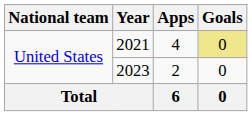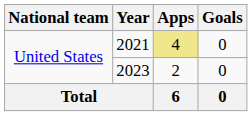2021 | Apps: no background -> khaki background
2021 | Goals: khaki background -> no background
